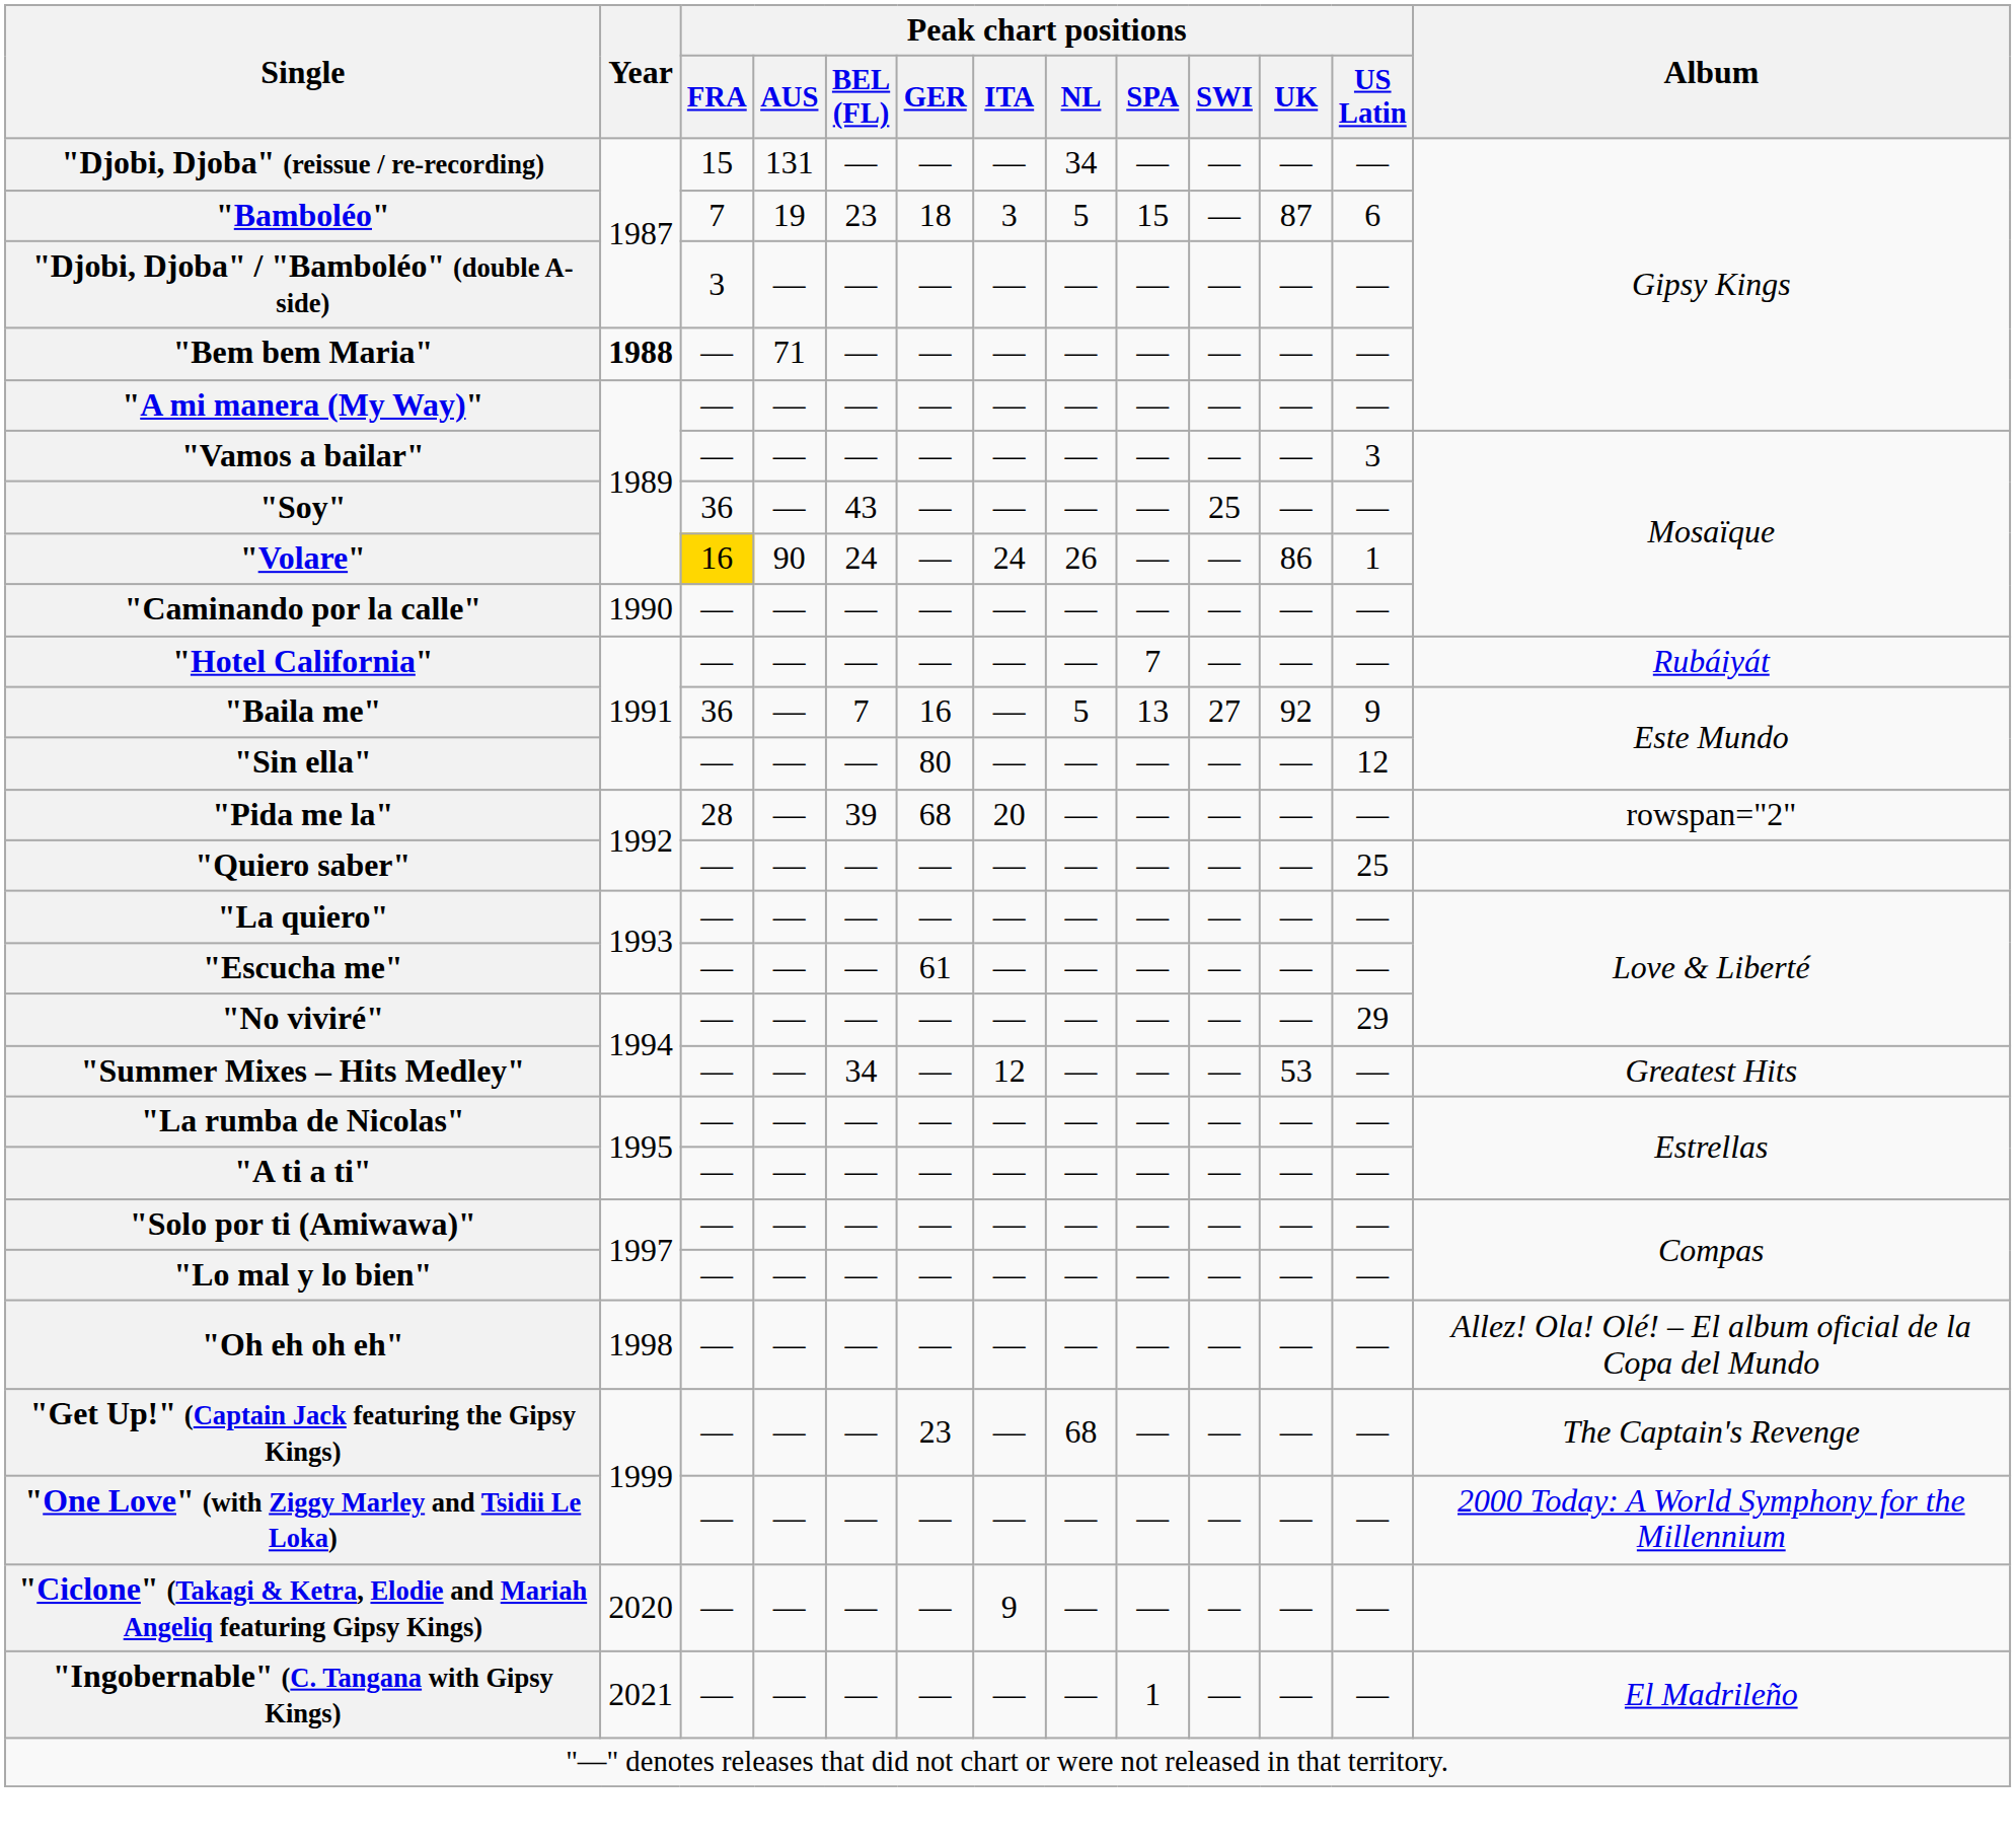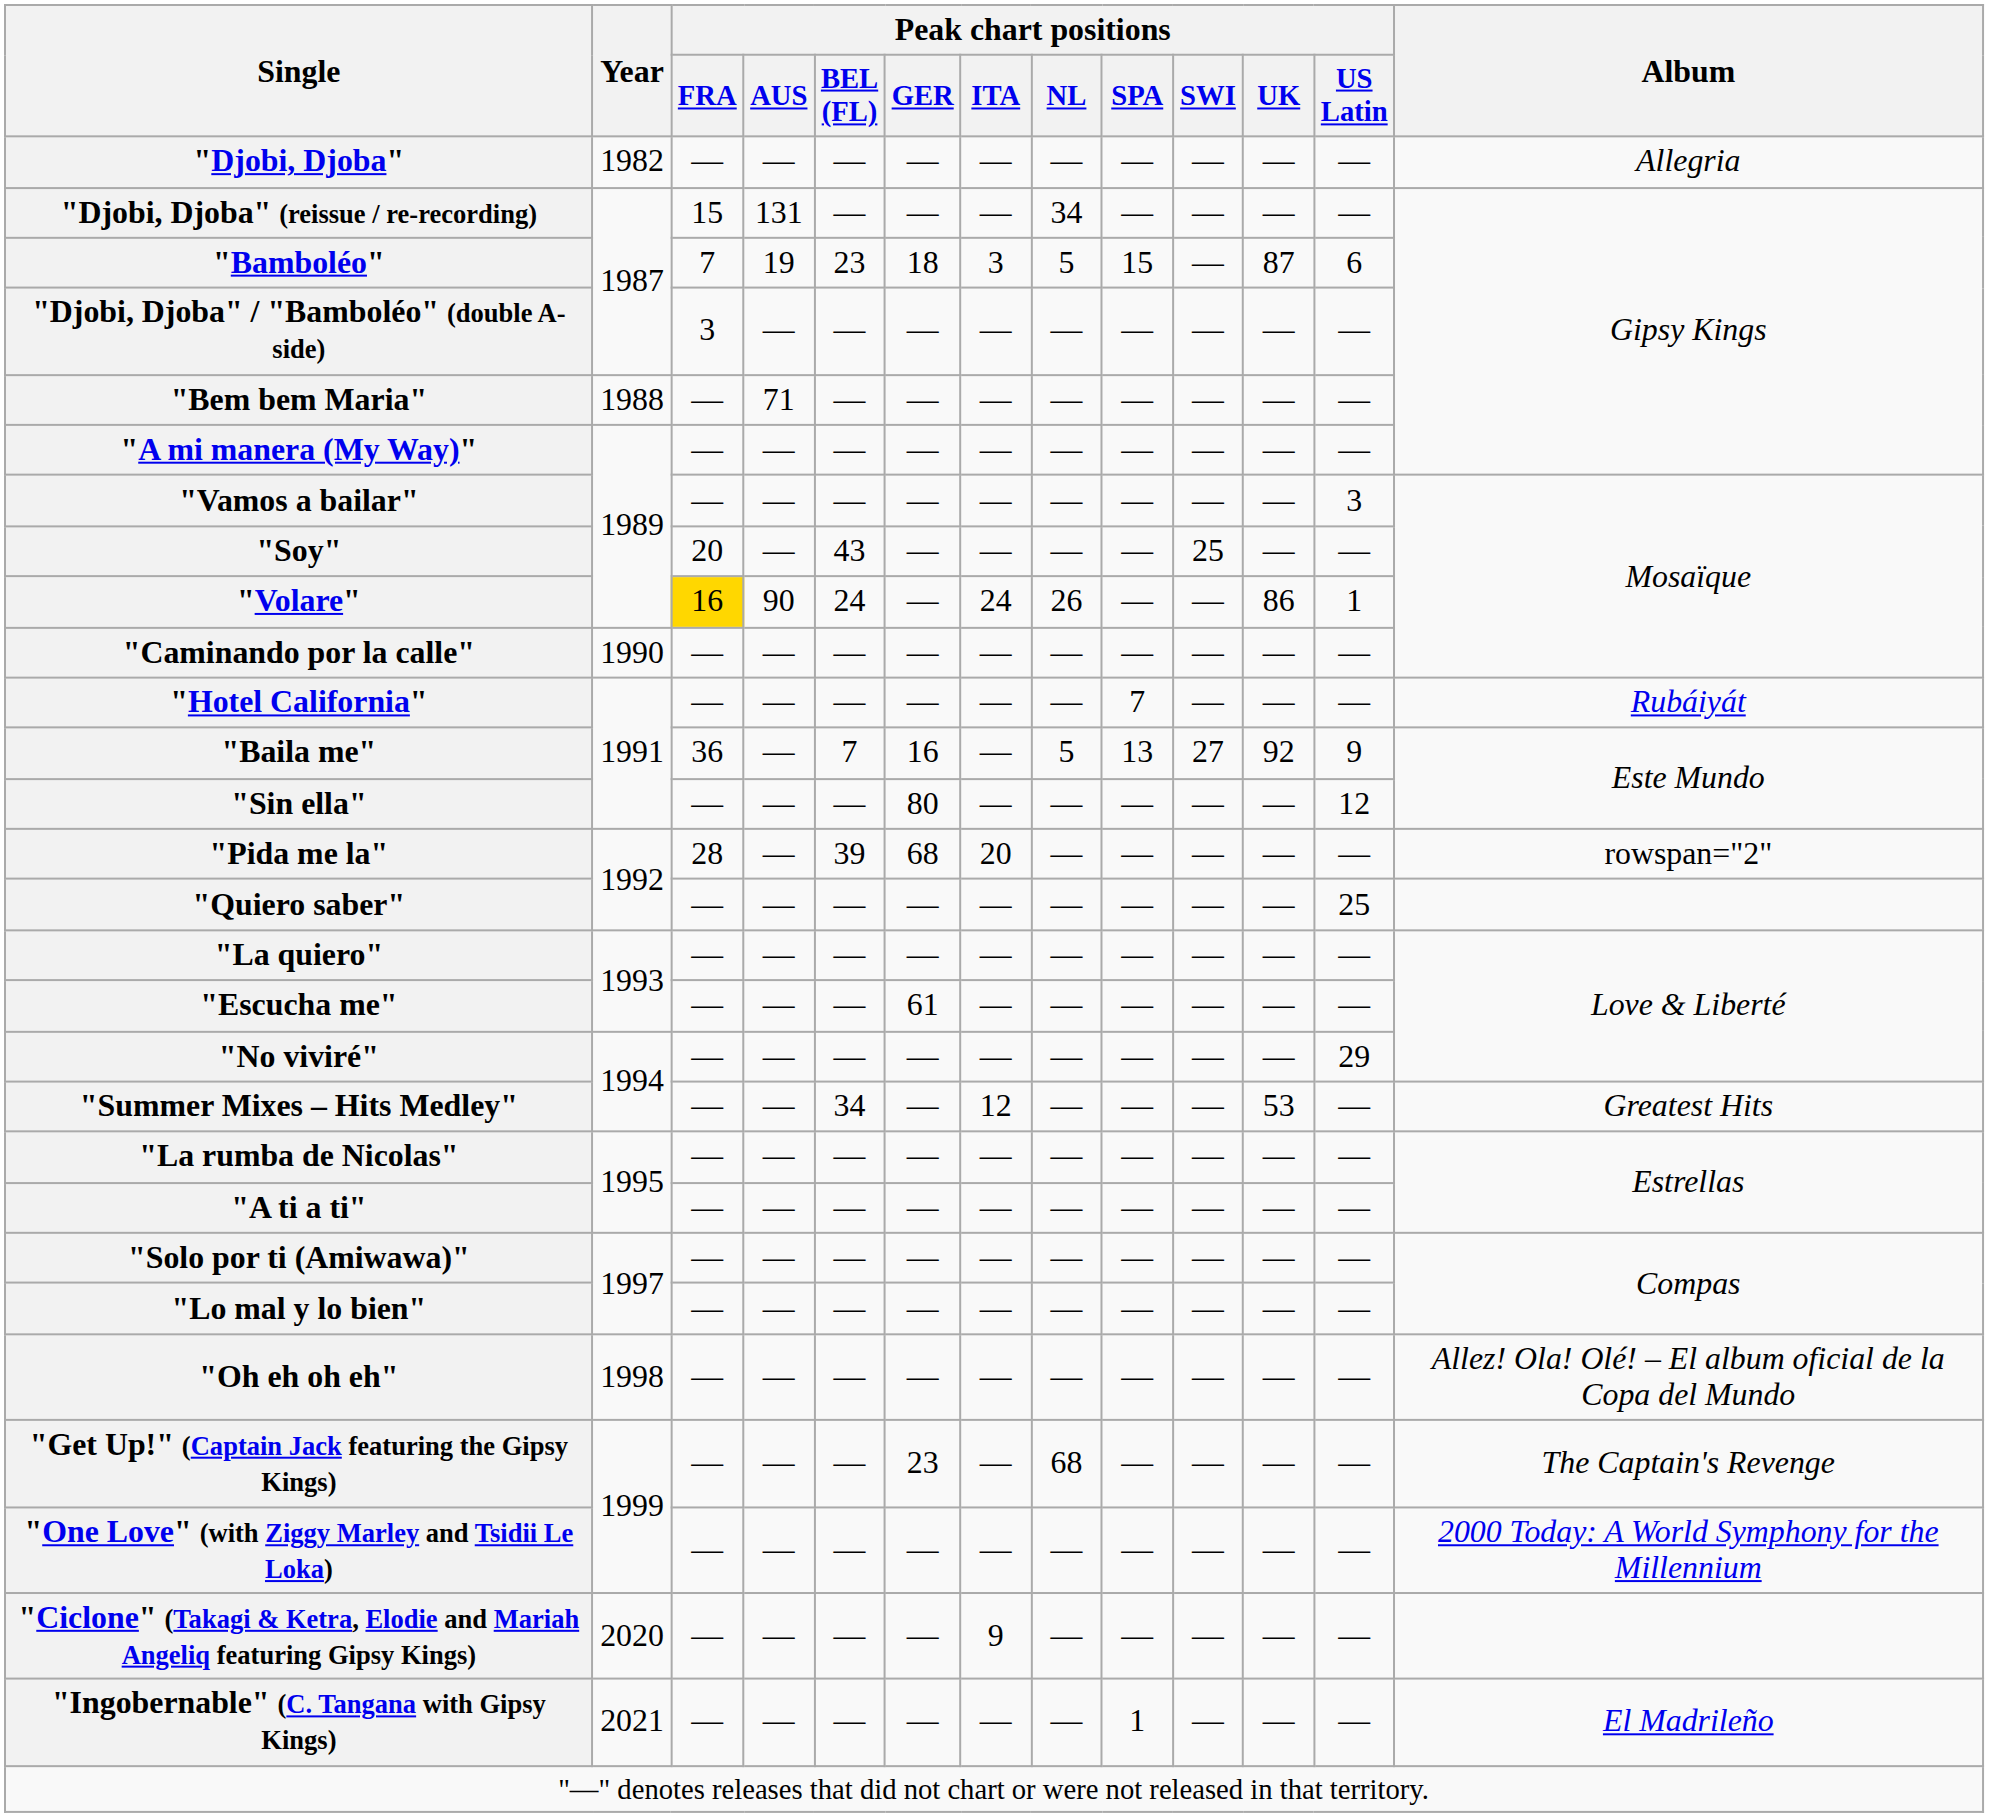+ row: "Djobi, Djoba" | 1982 | — | — | — | — | — | — | — | — | — | — | Allegria
"Bem bem Maria" | Year: bold -> normal
"Soy" | Peak chart positions / FRA: 36 -> 20
